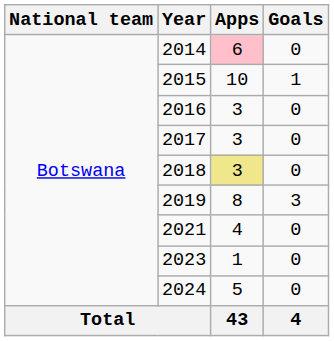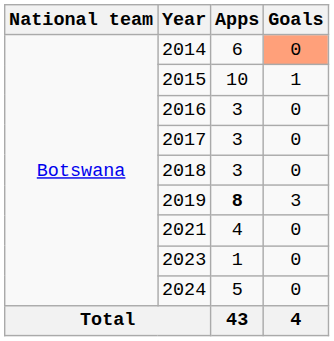2014 | Apps: pink background -> no background
2014 | Goals: no background -> lightsalmon background
2018 | Apps: khaki background -> no background
2019 | Apps: normal -> bold
